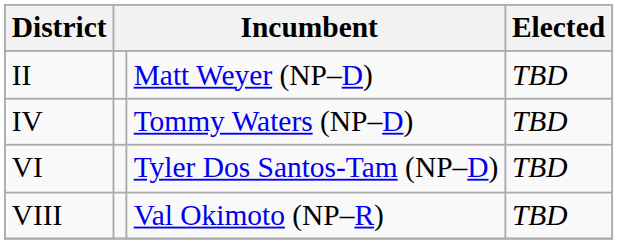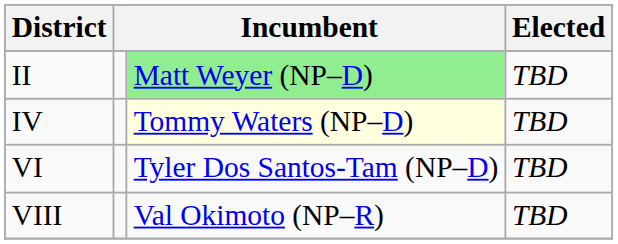II | column 3: no background -> lightgreen background
IV | column 3: no background -> lightyellow background
